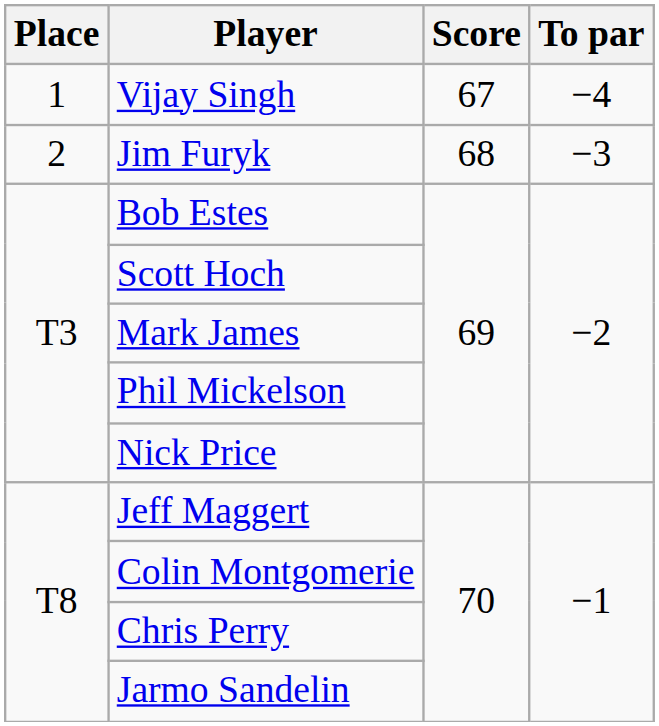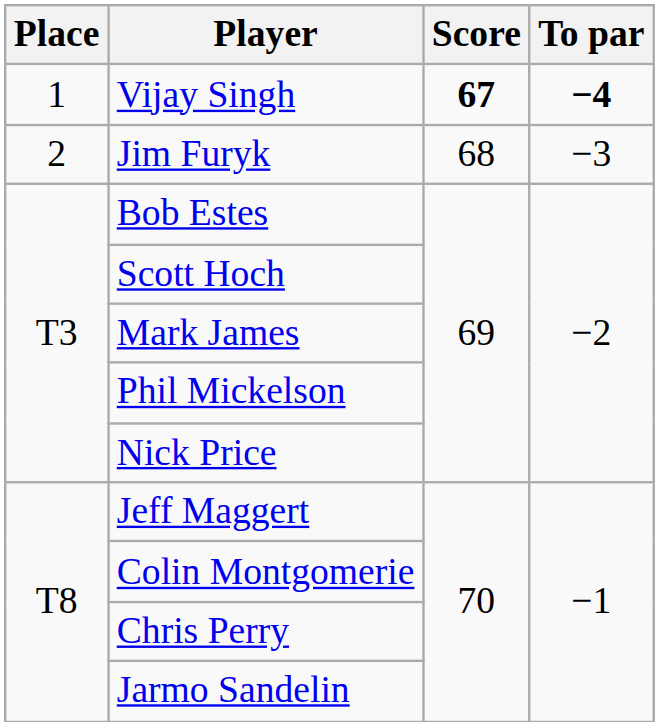Vijay Singh | Score: normal -> bold
Vijay Singh | To par: normal -> bold
